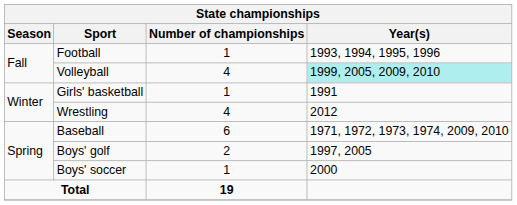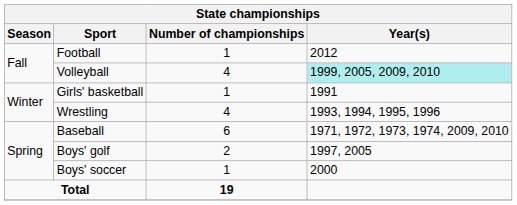Football | Year(s): 1993, 1994, 1995, 1996 -> 2012
Wrestling | Year(s): 2012 -> 1993, 1994, 1995, 1996
